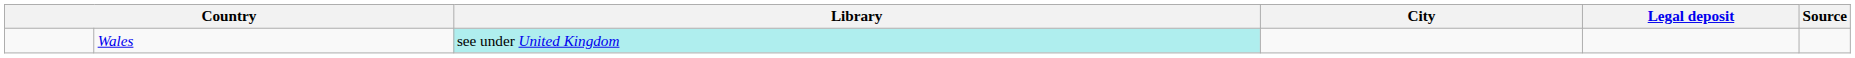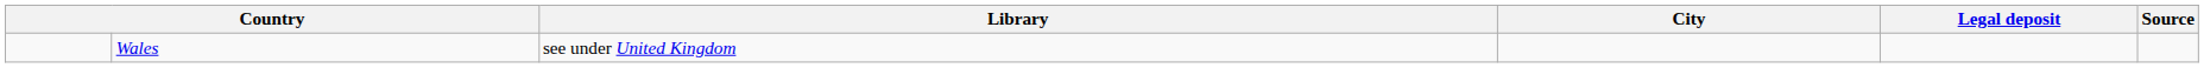Wales | Library: paleturquoise background -> no background
